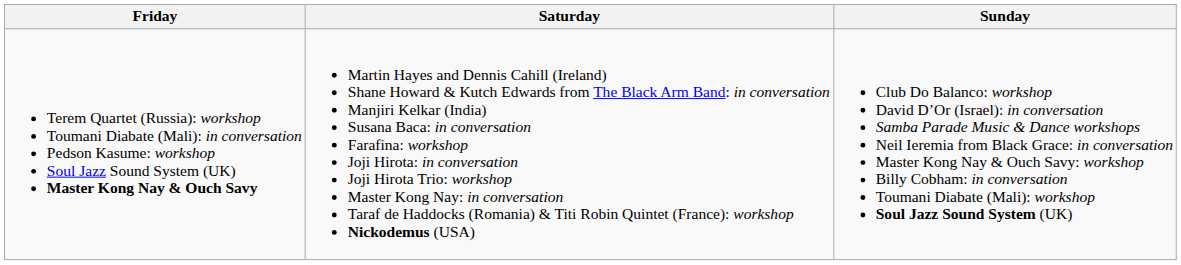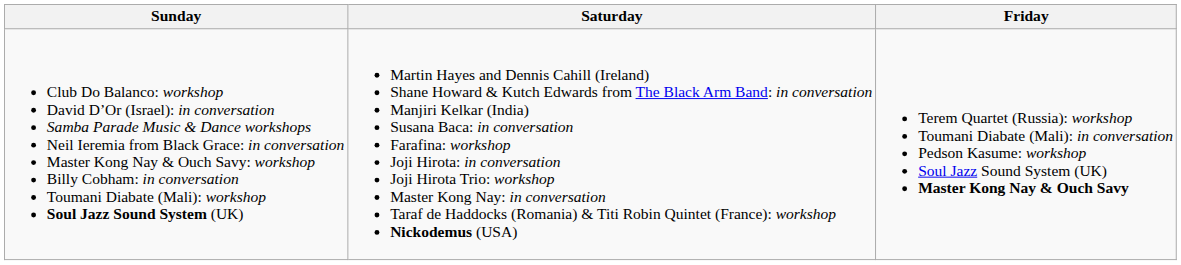columns swapped: Friday <-> Sunday
